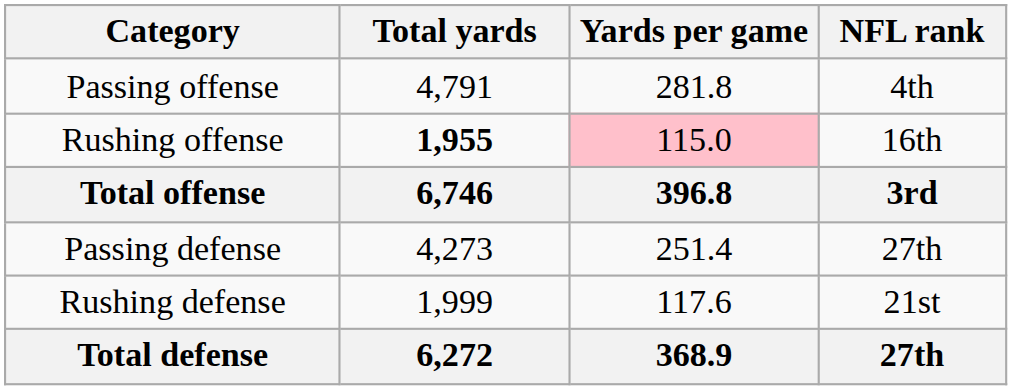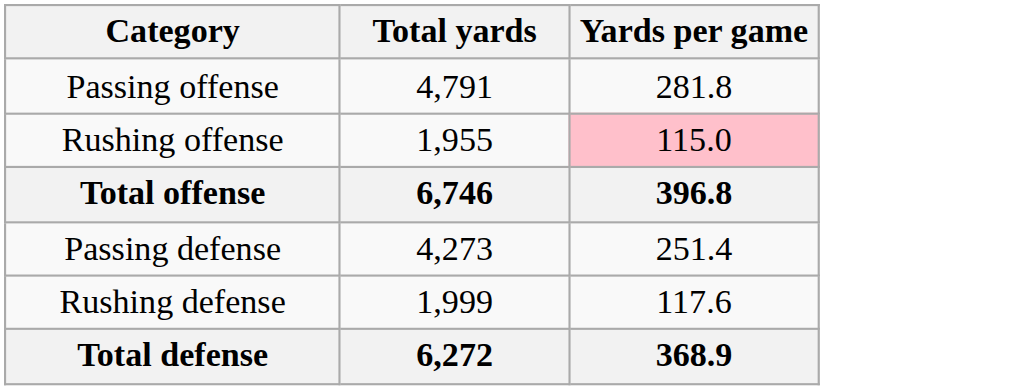- column: NFL rank | 4th | 16th | 3rd | 27th | 21st | 27th
Rushing offense | Total yards: bold -> normal
